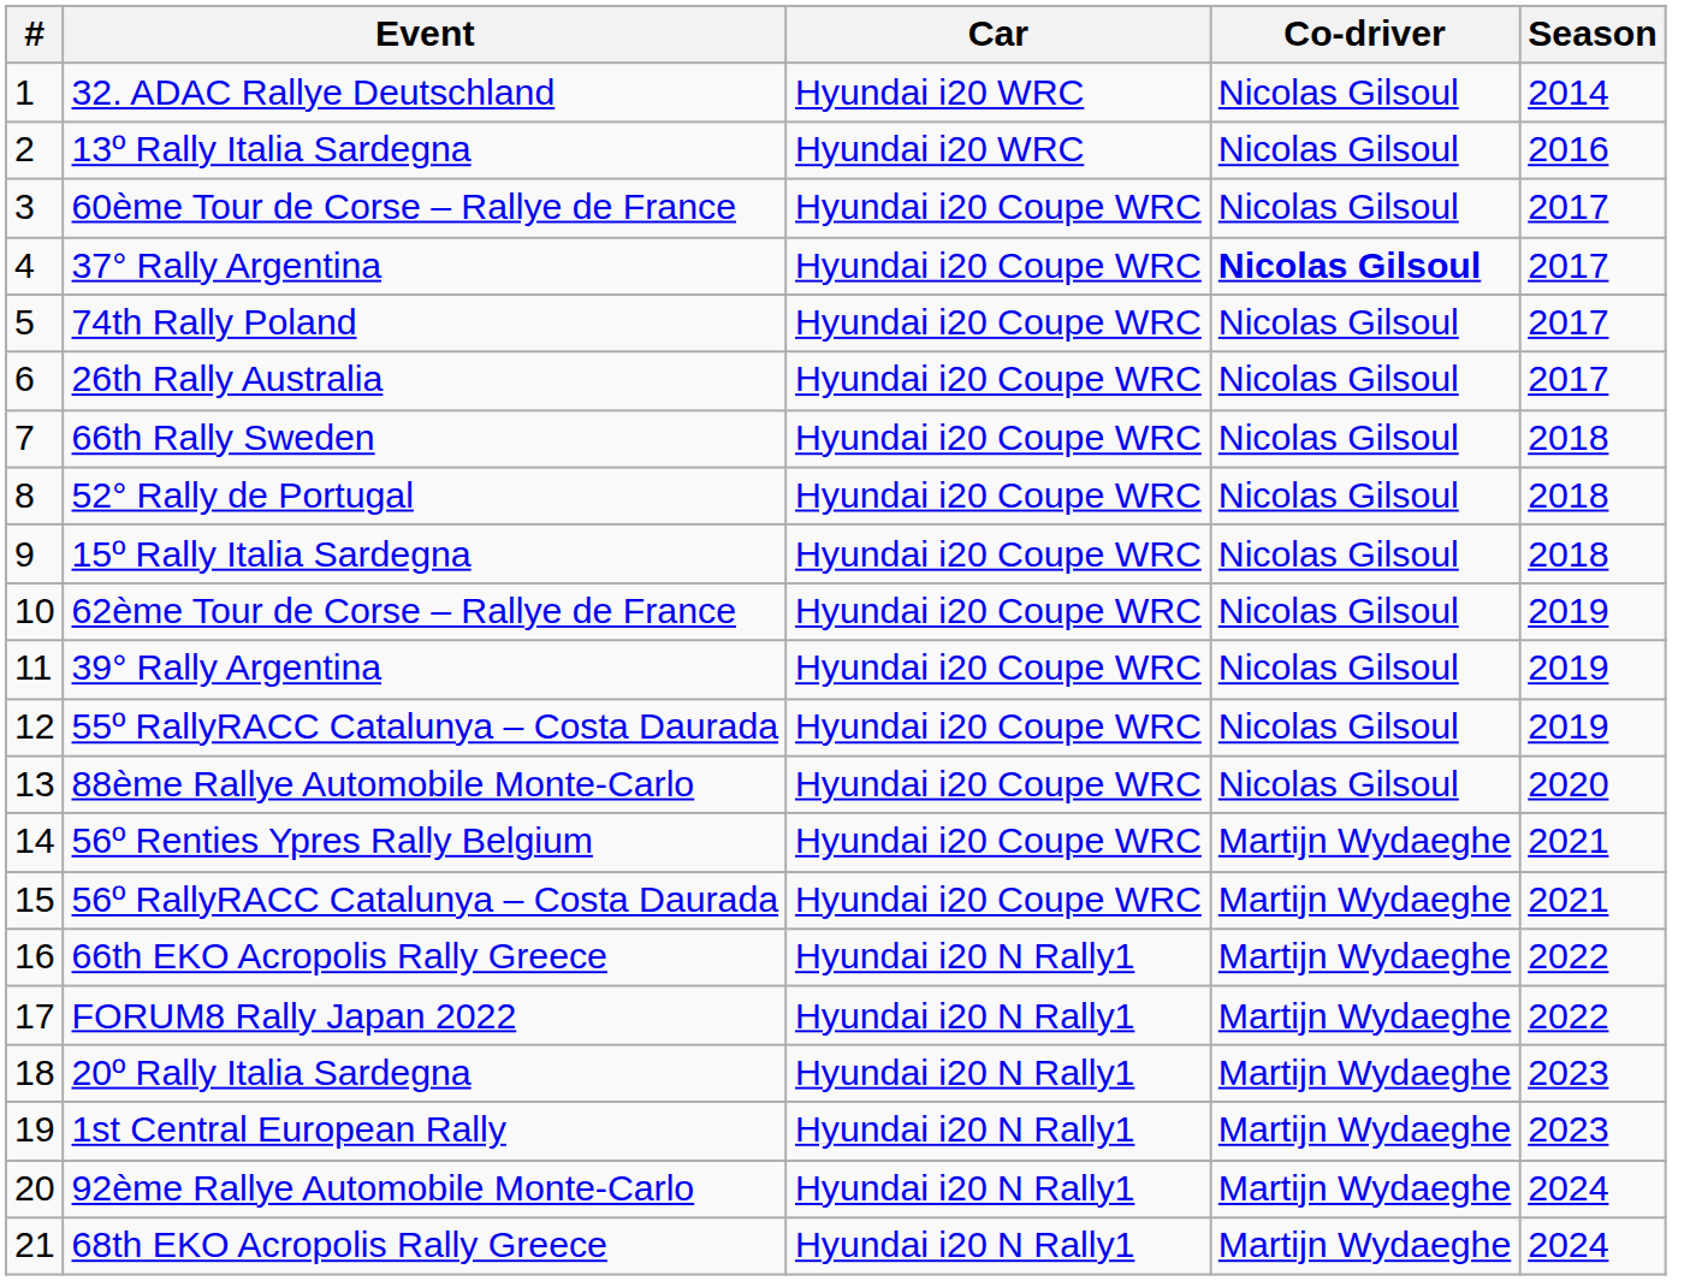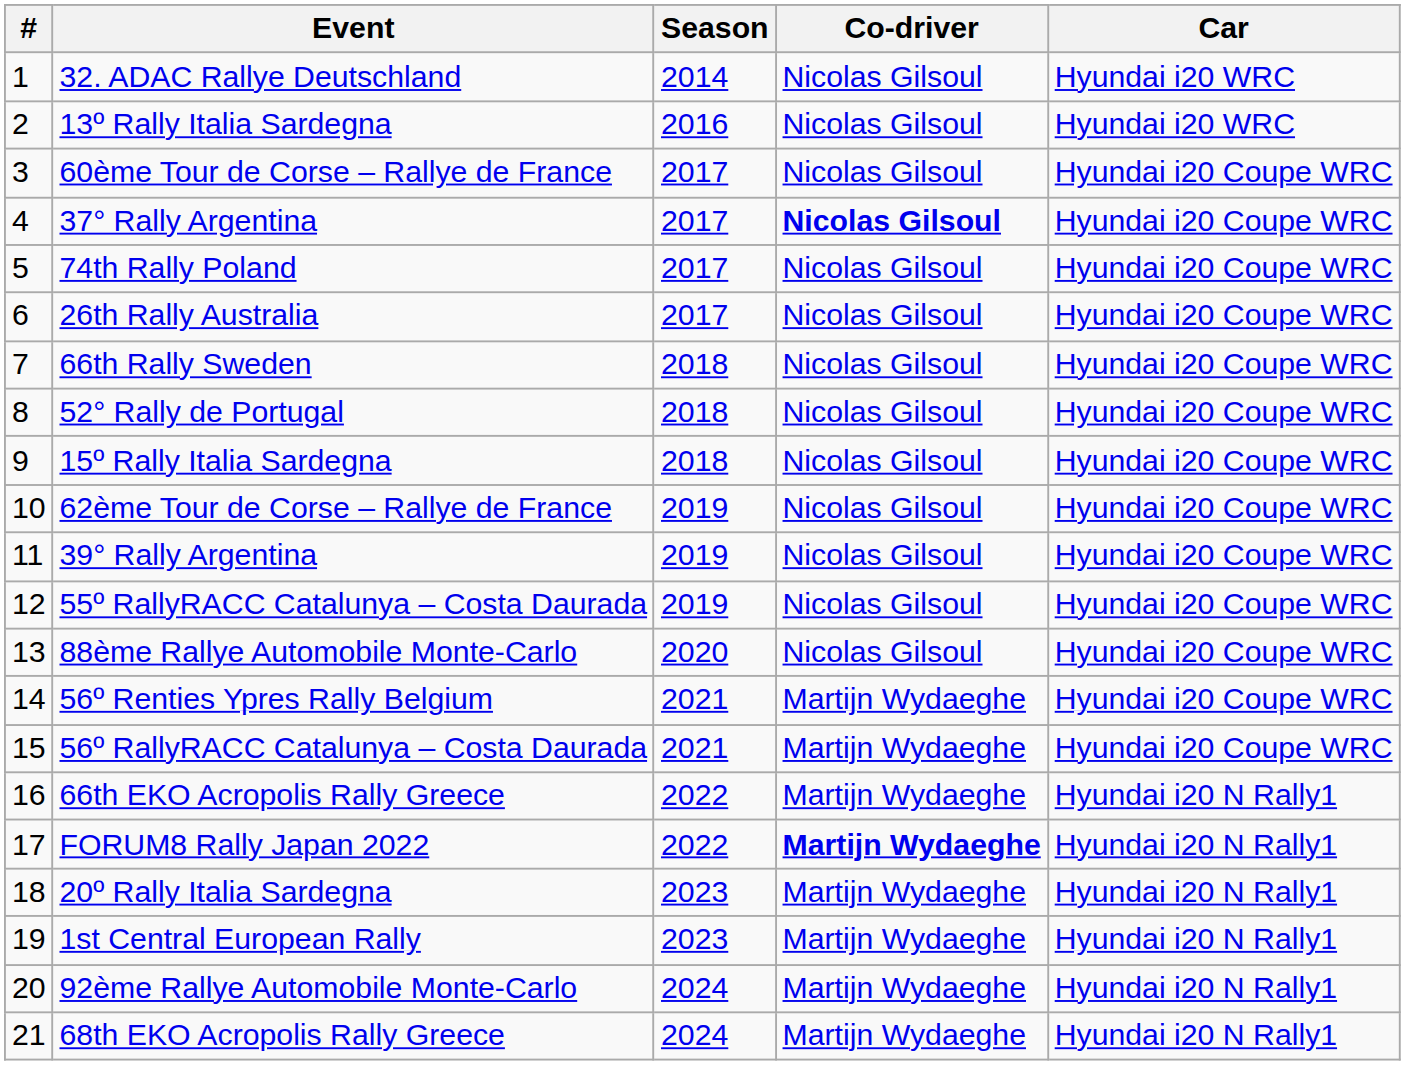columns swapped: Season <-> Car
FORUM8 Rally Japan 2022 | Co-driver: normal -> bold
